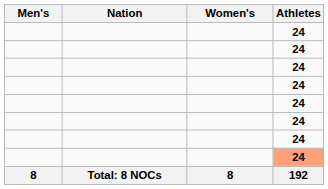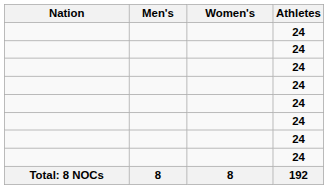columns swapped: Nation <-> Men's
row 9 | Athletes: lightsalmon background -> no background
